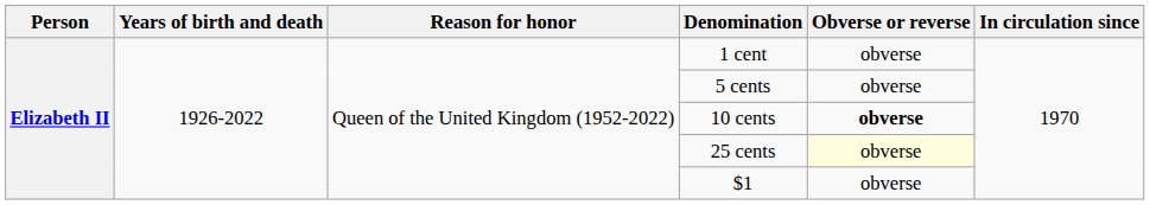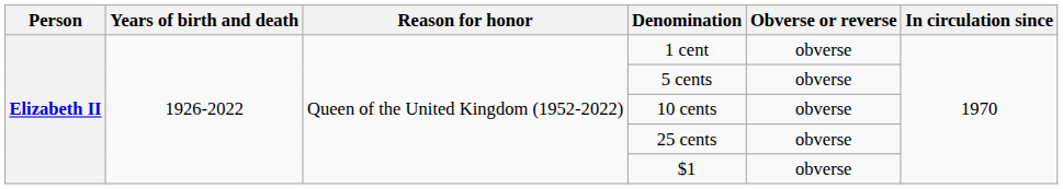10 cents | Obverse or reverse: bold -> normal
25 cents | Obverse or reverse: lightyellow background -> no background
